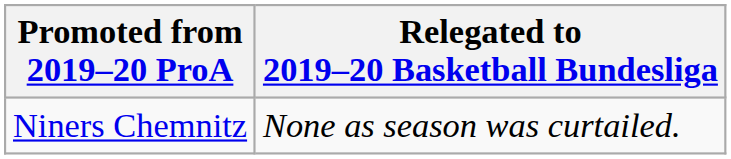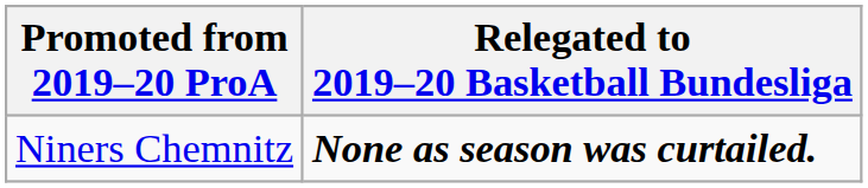Niners Chemnitz | Relegated to 2019–20 Basketball Bundesliga: normal -> bold
